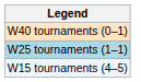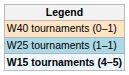row 4 | column 1: normal -> bold
